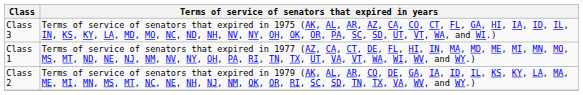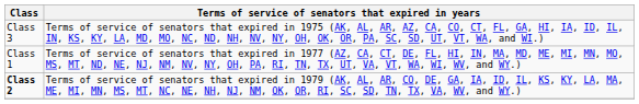Class 2 | Class: normal -> bold
